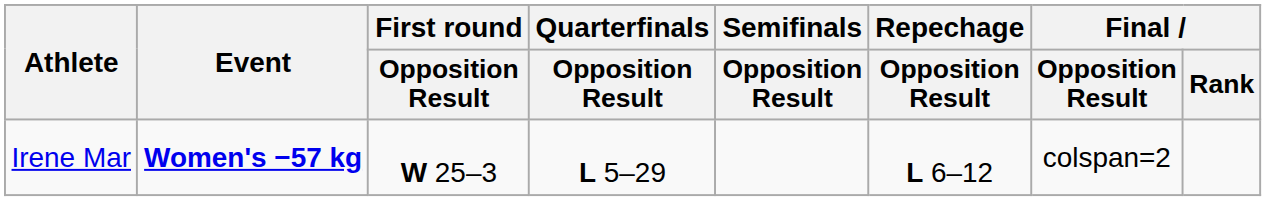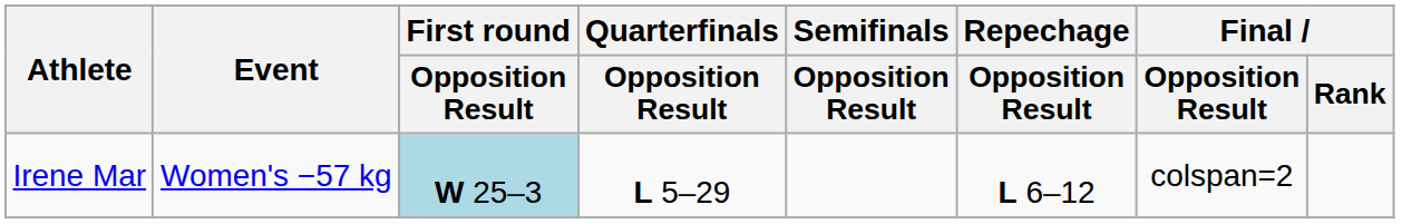Irene Mar | Event: bold -> normal
Irene Mar | First round / Opposition Result: no background -> lightblue background
